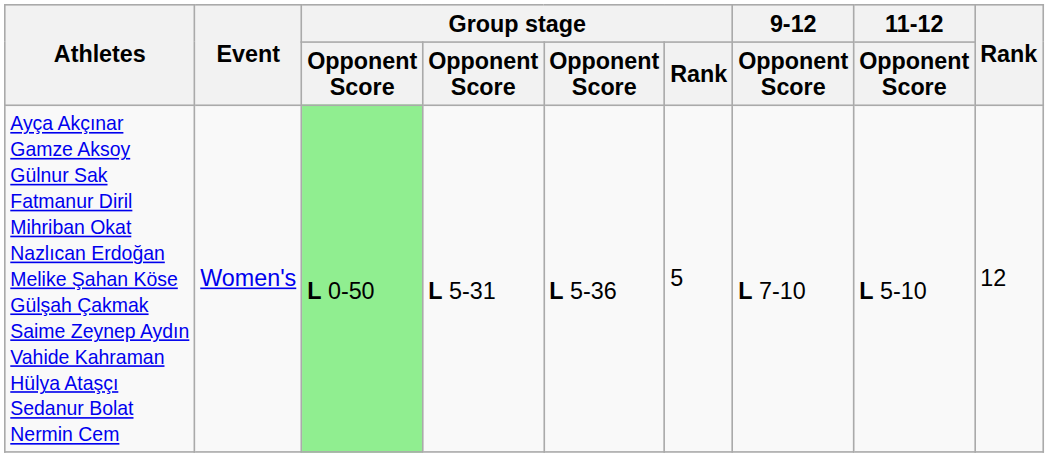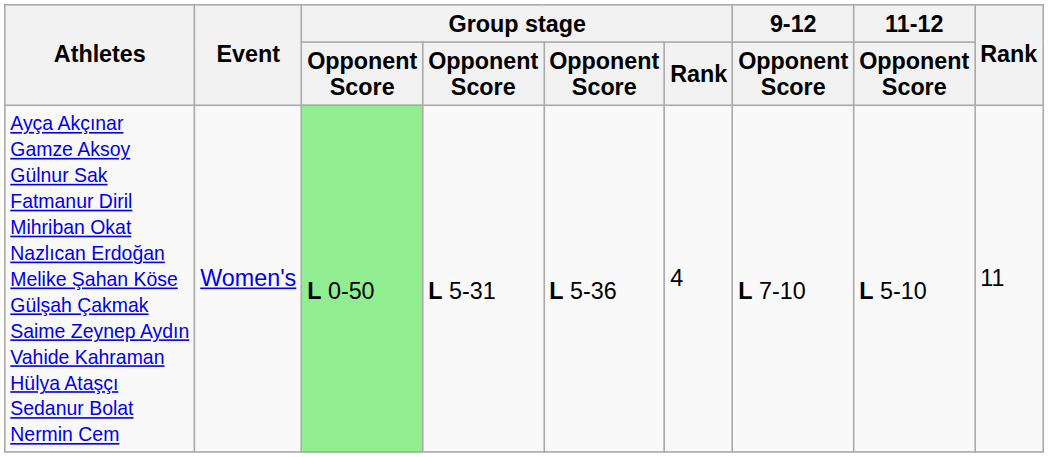row 3 | Group stage / Rank: 5 -> 4
row 3 | Rank: 12 -> 11
